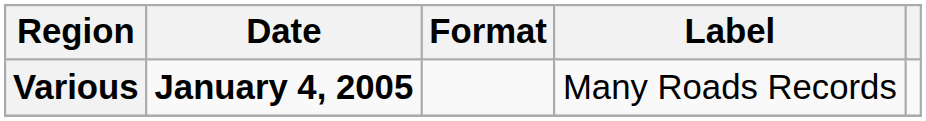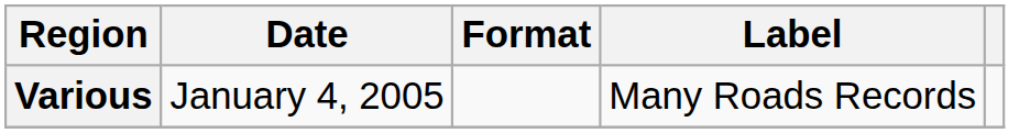Various | Date: bold -> normal
